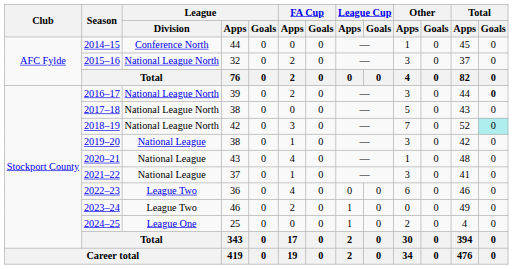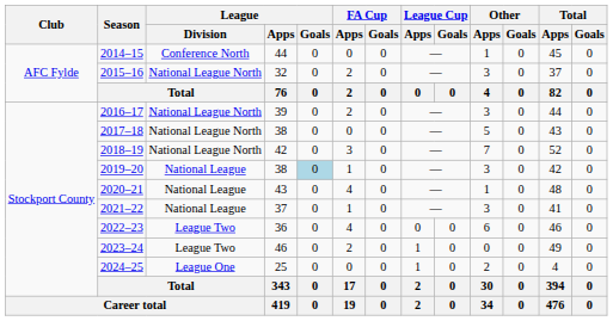2016–17 | Total / Goals: bold -> normal
2018–19 | Total / Goals: paleturquoise background -> no background
2019–20 | League / Goals: no background -> lightblue background
